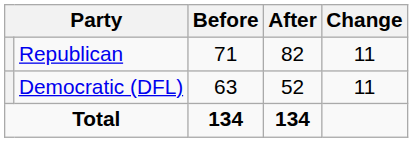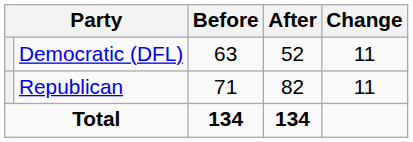rows swapped: Republican <-> Democratic (DFL)
